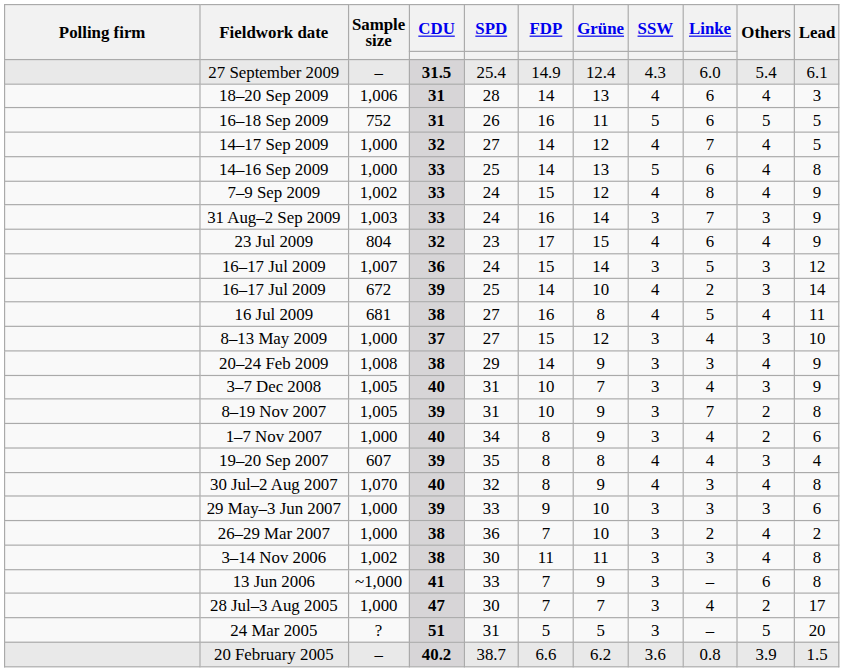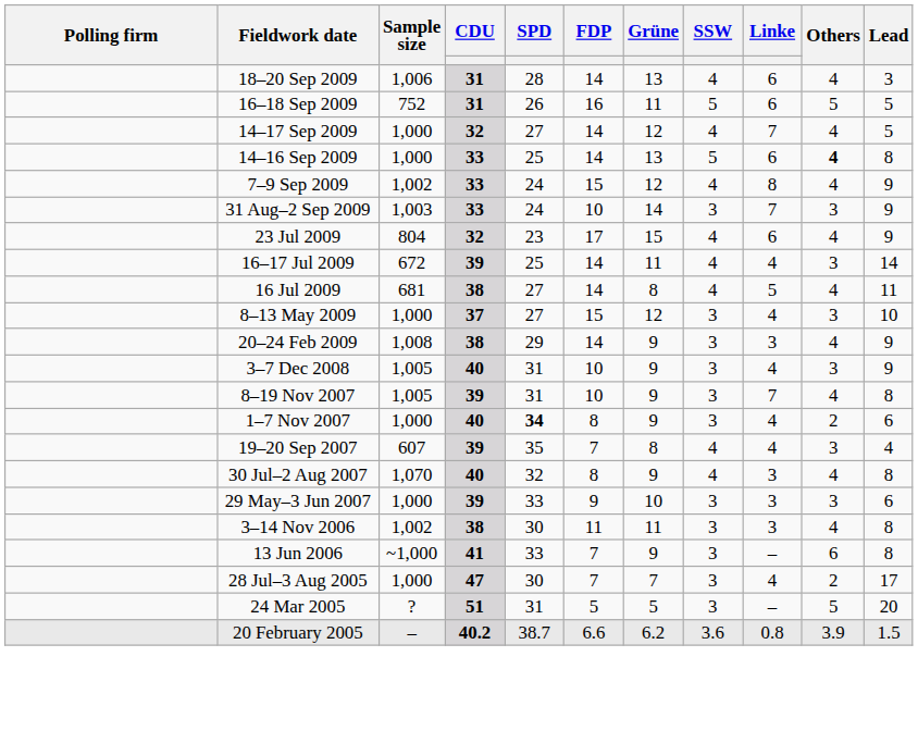- row: 27 September 2009 | – | 31.5 | 25.4 | 14.9 | 12.4 | 4.3 | 6.0 | 5.4 | 6.1
14–16 Sep 2009 | Others: normal -> bold
31 Aug–2 Sep 2009 | FDP: 16 -> 10
- row: 16–17 Jul 2009 | 1,007 | 36 | 24 | 15 | 14 | 3 | 5 | 3 | 12
16–17 Jul 2009 / 672 | Grüne: 10 -> 11
16–17 Jul 2009 / 672 | Linke: 2 -> 4
16 Jul 2009 | FDP: 16 -> 14
3–7 Dec 2008 | Grüne: 7 -> 9
8–19 Nov 2007 | Others: 2 -> 4
1–7 Nov 2007 | SPD: normal -> bold
19–20 Sep 2007 | FDP: 8 -> 7
- row: 26–29 Mar 2007 | 1,000 | 38 | 36 | 7 | 10 | 3 | 2 | 4 | 2
